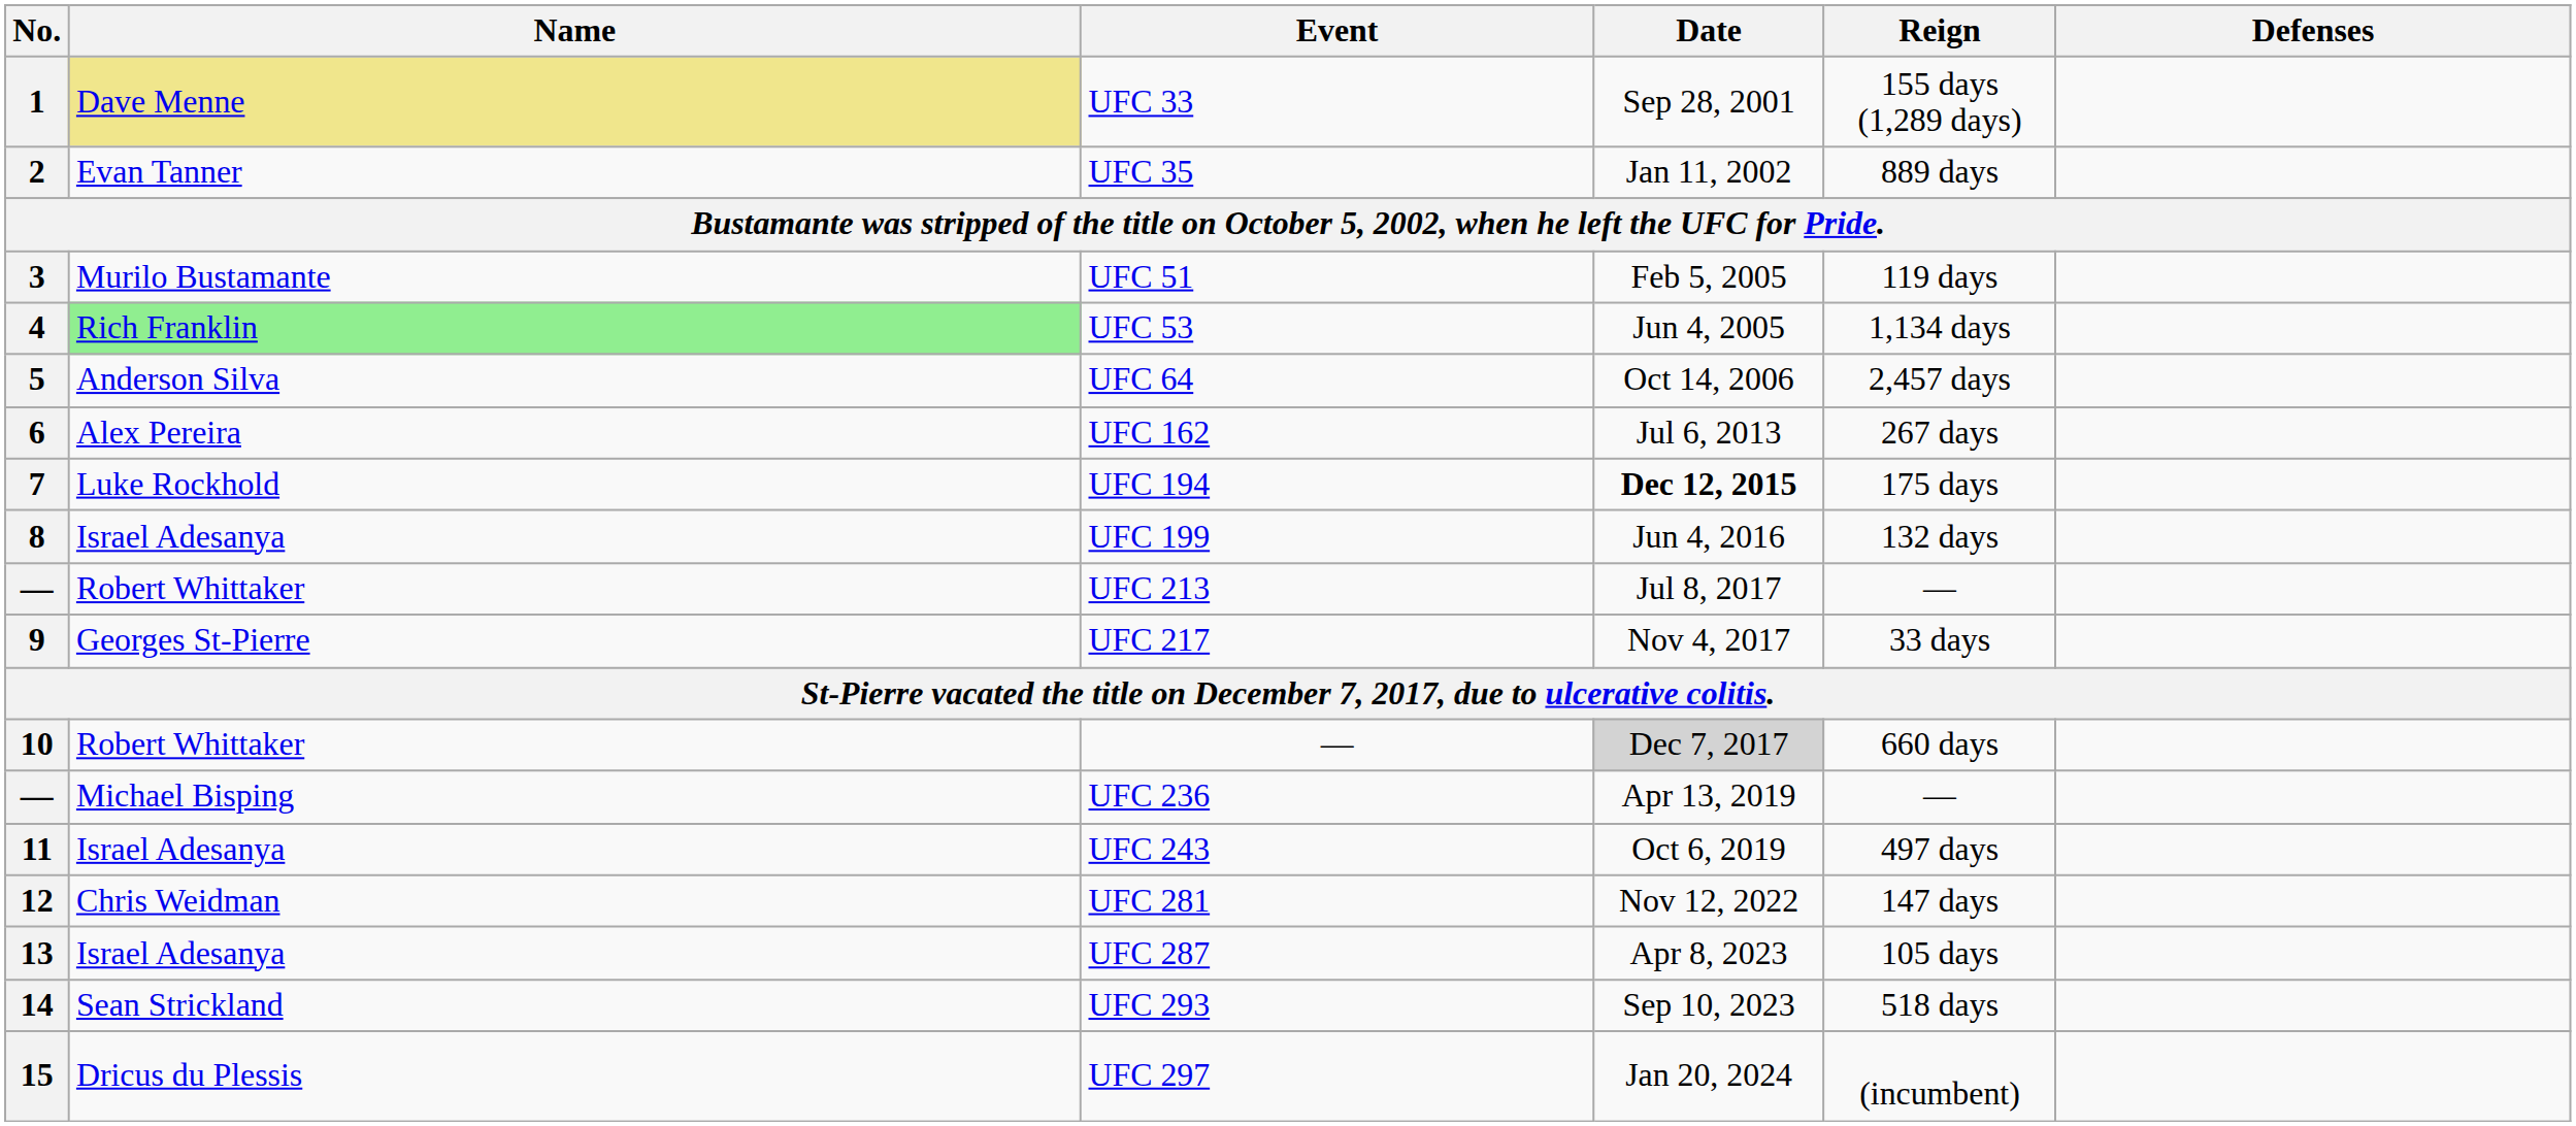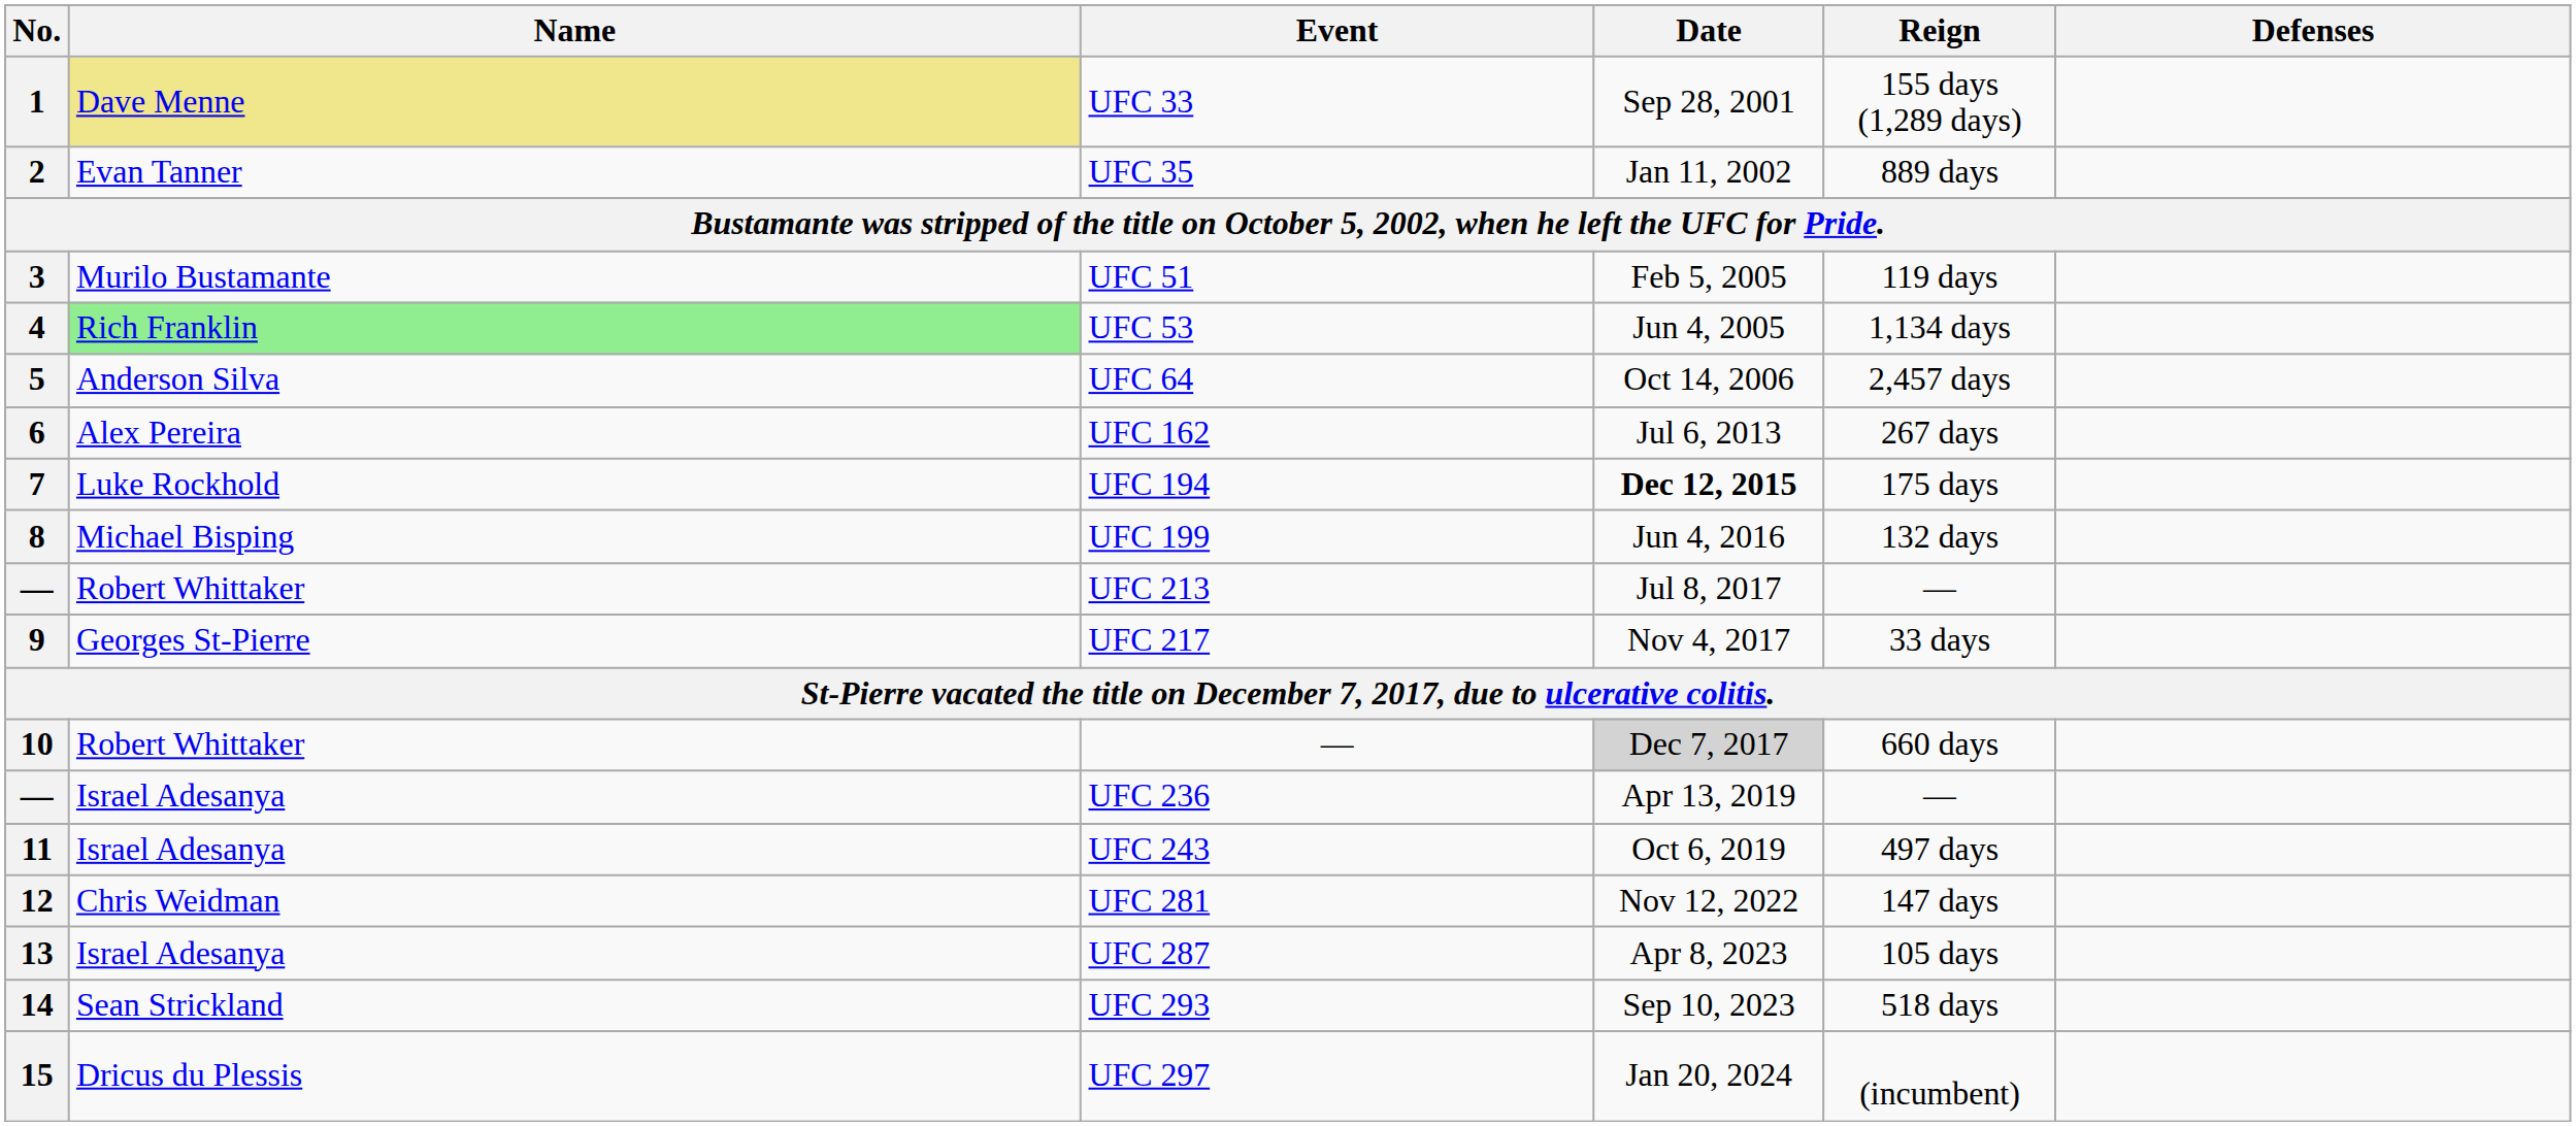8 | Name: Israel Adesanya -> Michael Bisping
— / UFC 236 | Name: Michael Bisping -> Israel Adesanya
